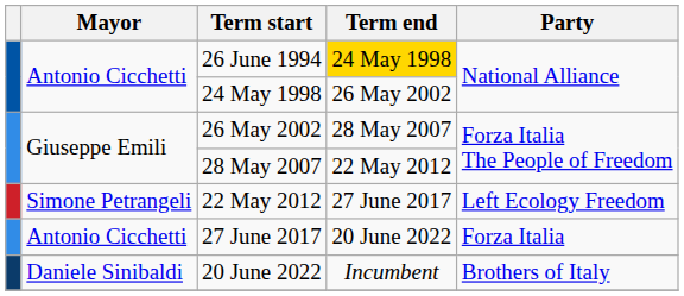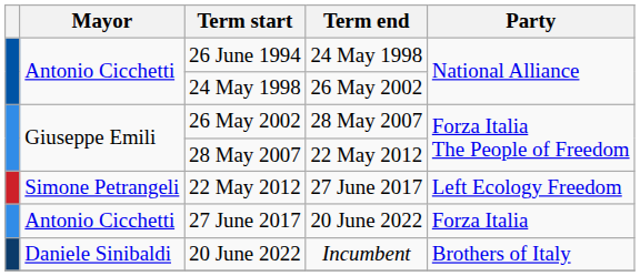26 June 1994 | Term end: gold background -> no background
